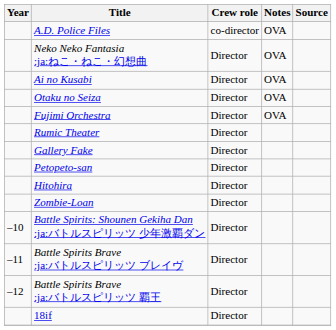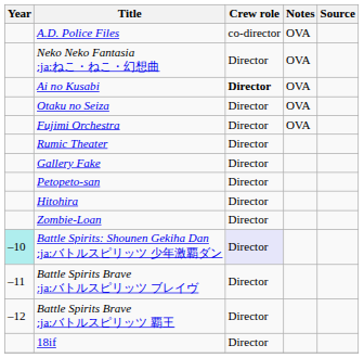Ai no Kusabi | Crew role: normal -> bold
Battle Spirits: Shounen Gekiha Dan :ja:バトルスピリッツ 少年激覇ダン | Year: no background -> paleturquoise background
Battle Spirits: Shounen Gekiha Dan :ja:バトルスピリッツ 少年激覇ダン | Crew role: no background -> lavender background
